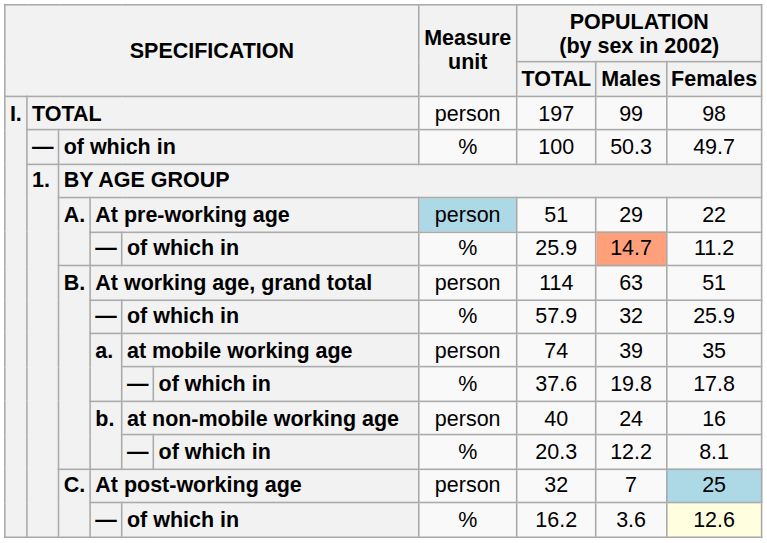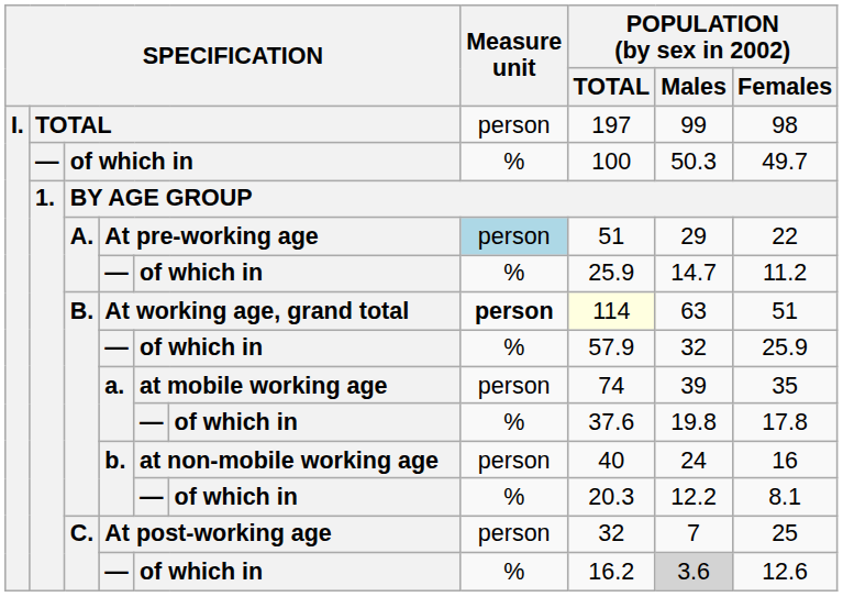A. / — | POPULATION (by sex in 2002) / Males: lightsalmon background -> no background
At working age, grand total | Measure unit: normal -> bold
At working age, grand total | POPULATION (by sex in 2002) / TOTAL: no background -> lightyellow background
At post-working age | POPULATION (by sex in 2002) / Females: lightblue background -> no background
C. / — | POPULATION (by sex in 2002) / Males: no background -> lightgrey background
C. / — | POPULATION (by sex in 2002) / Females: lightyellow background -> no background
